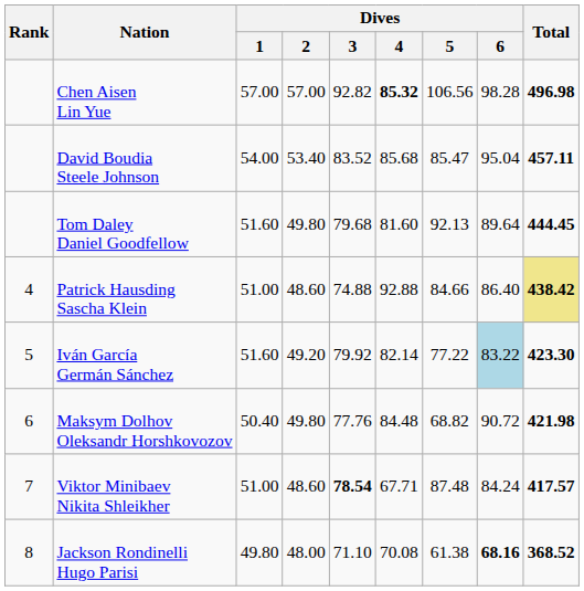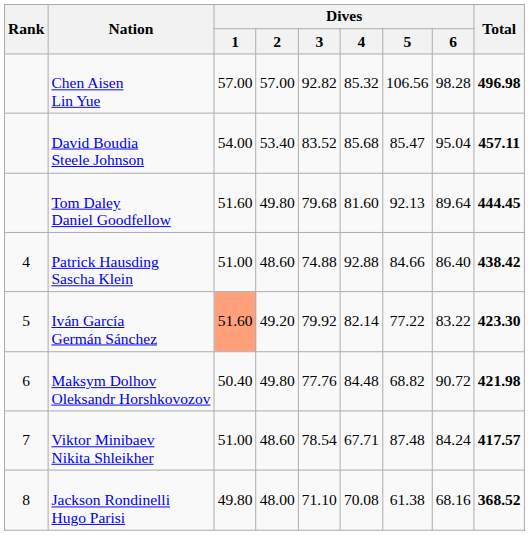Chen Aisen Lin Yue | Dives / 4: bold -> normal
Patrick Hausding Sascha Klein | Total: khaki background -> no background
Iván García Germán Sánchez | Dives / 1: no background -> lightsalmon background
Iván García Germán Sánchez | Dives / 6: lightblue background -> no background
Viktor Minibaev Nikita Shleikher | Dives / 3: bold -> normal
Jackson Rondinelli Hugo Parisi | Dives / 6: bold -> normal
